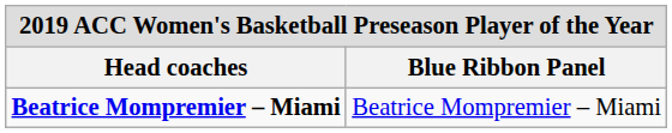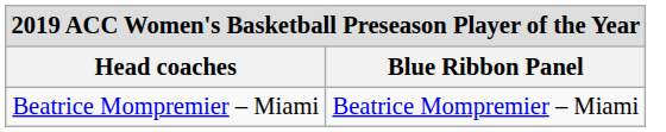row 3 | Head coaches: bold -> normal
